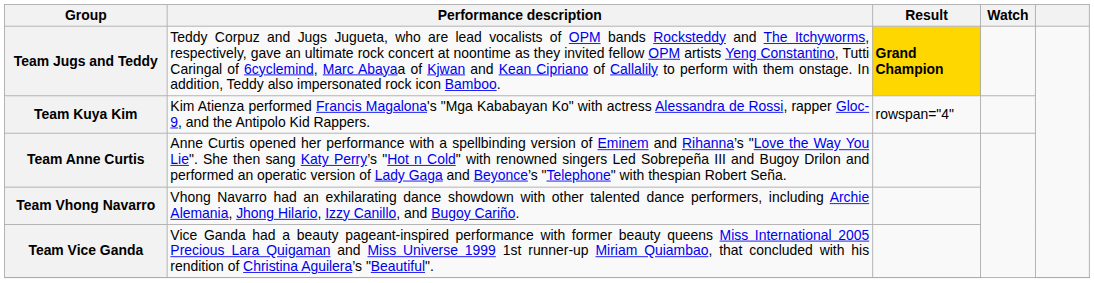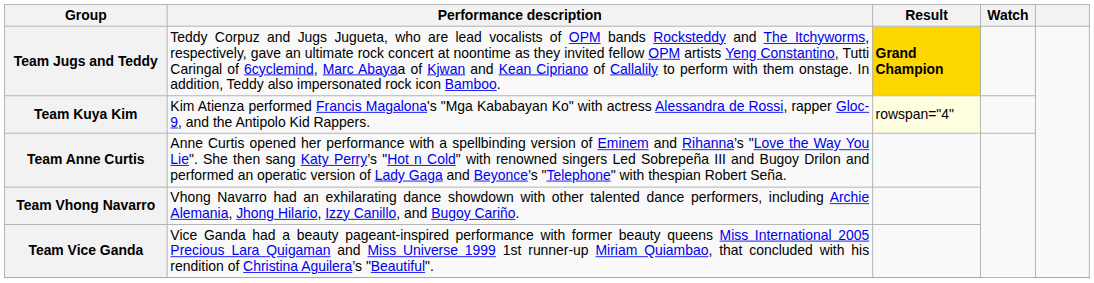Team Kuya Kim | Result: no background -> lightyellow background
